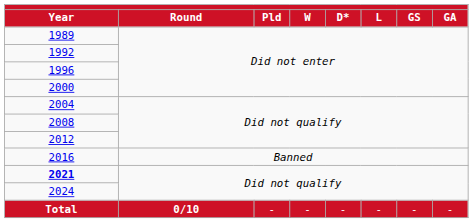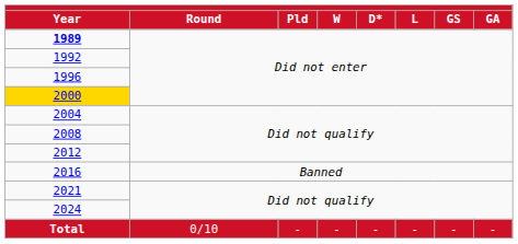1989 | Year: normal -> bold
2000 | Year: no background -> gold background
2021 | Year: bold -> normal
Total | Round: bold -> normal
